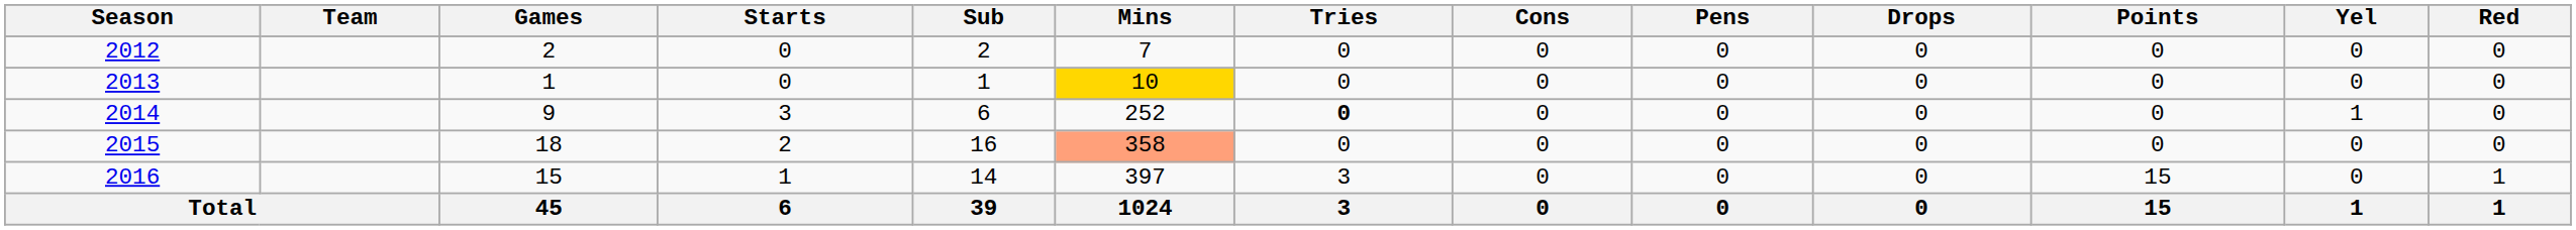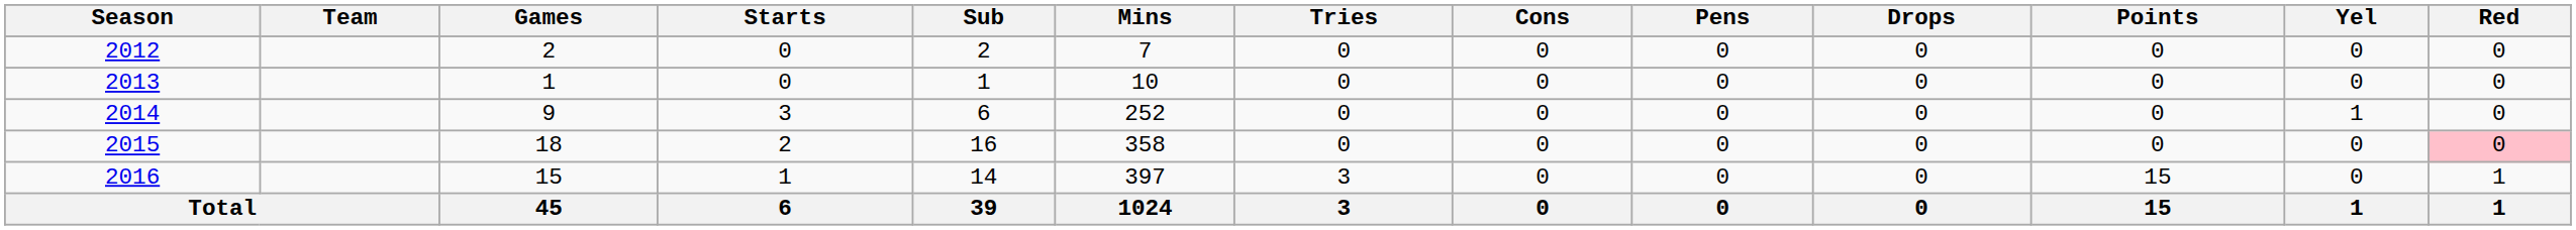2013 | Mins: gold background -> no background
2014 | Tries: bold -> normal
2015 | Mins: lightsalmon background -> no background
2015 | Red: no background -> pink background
